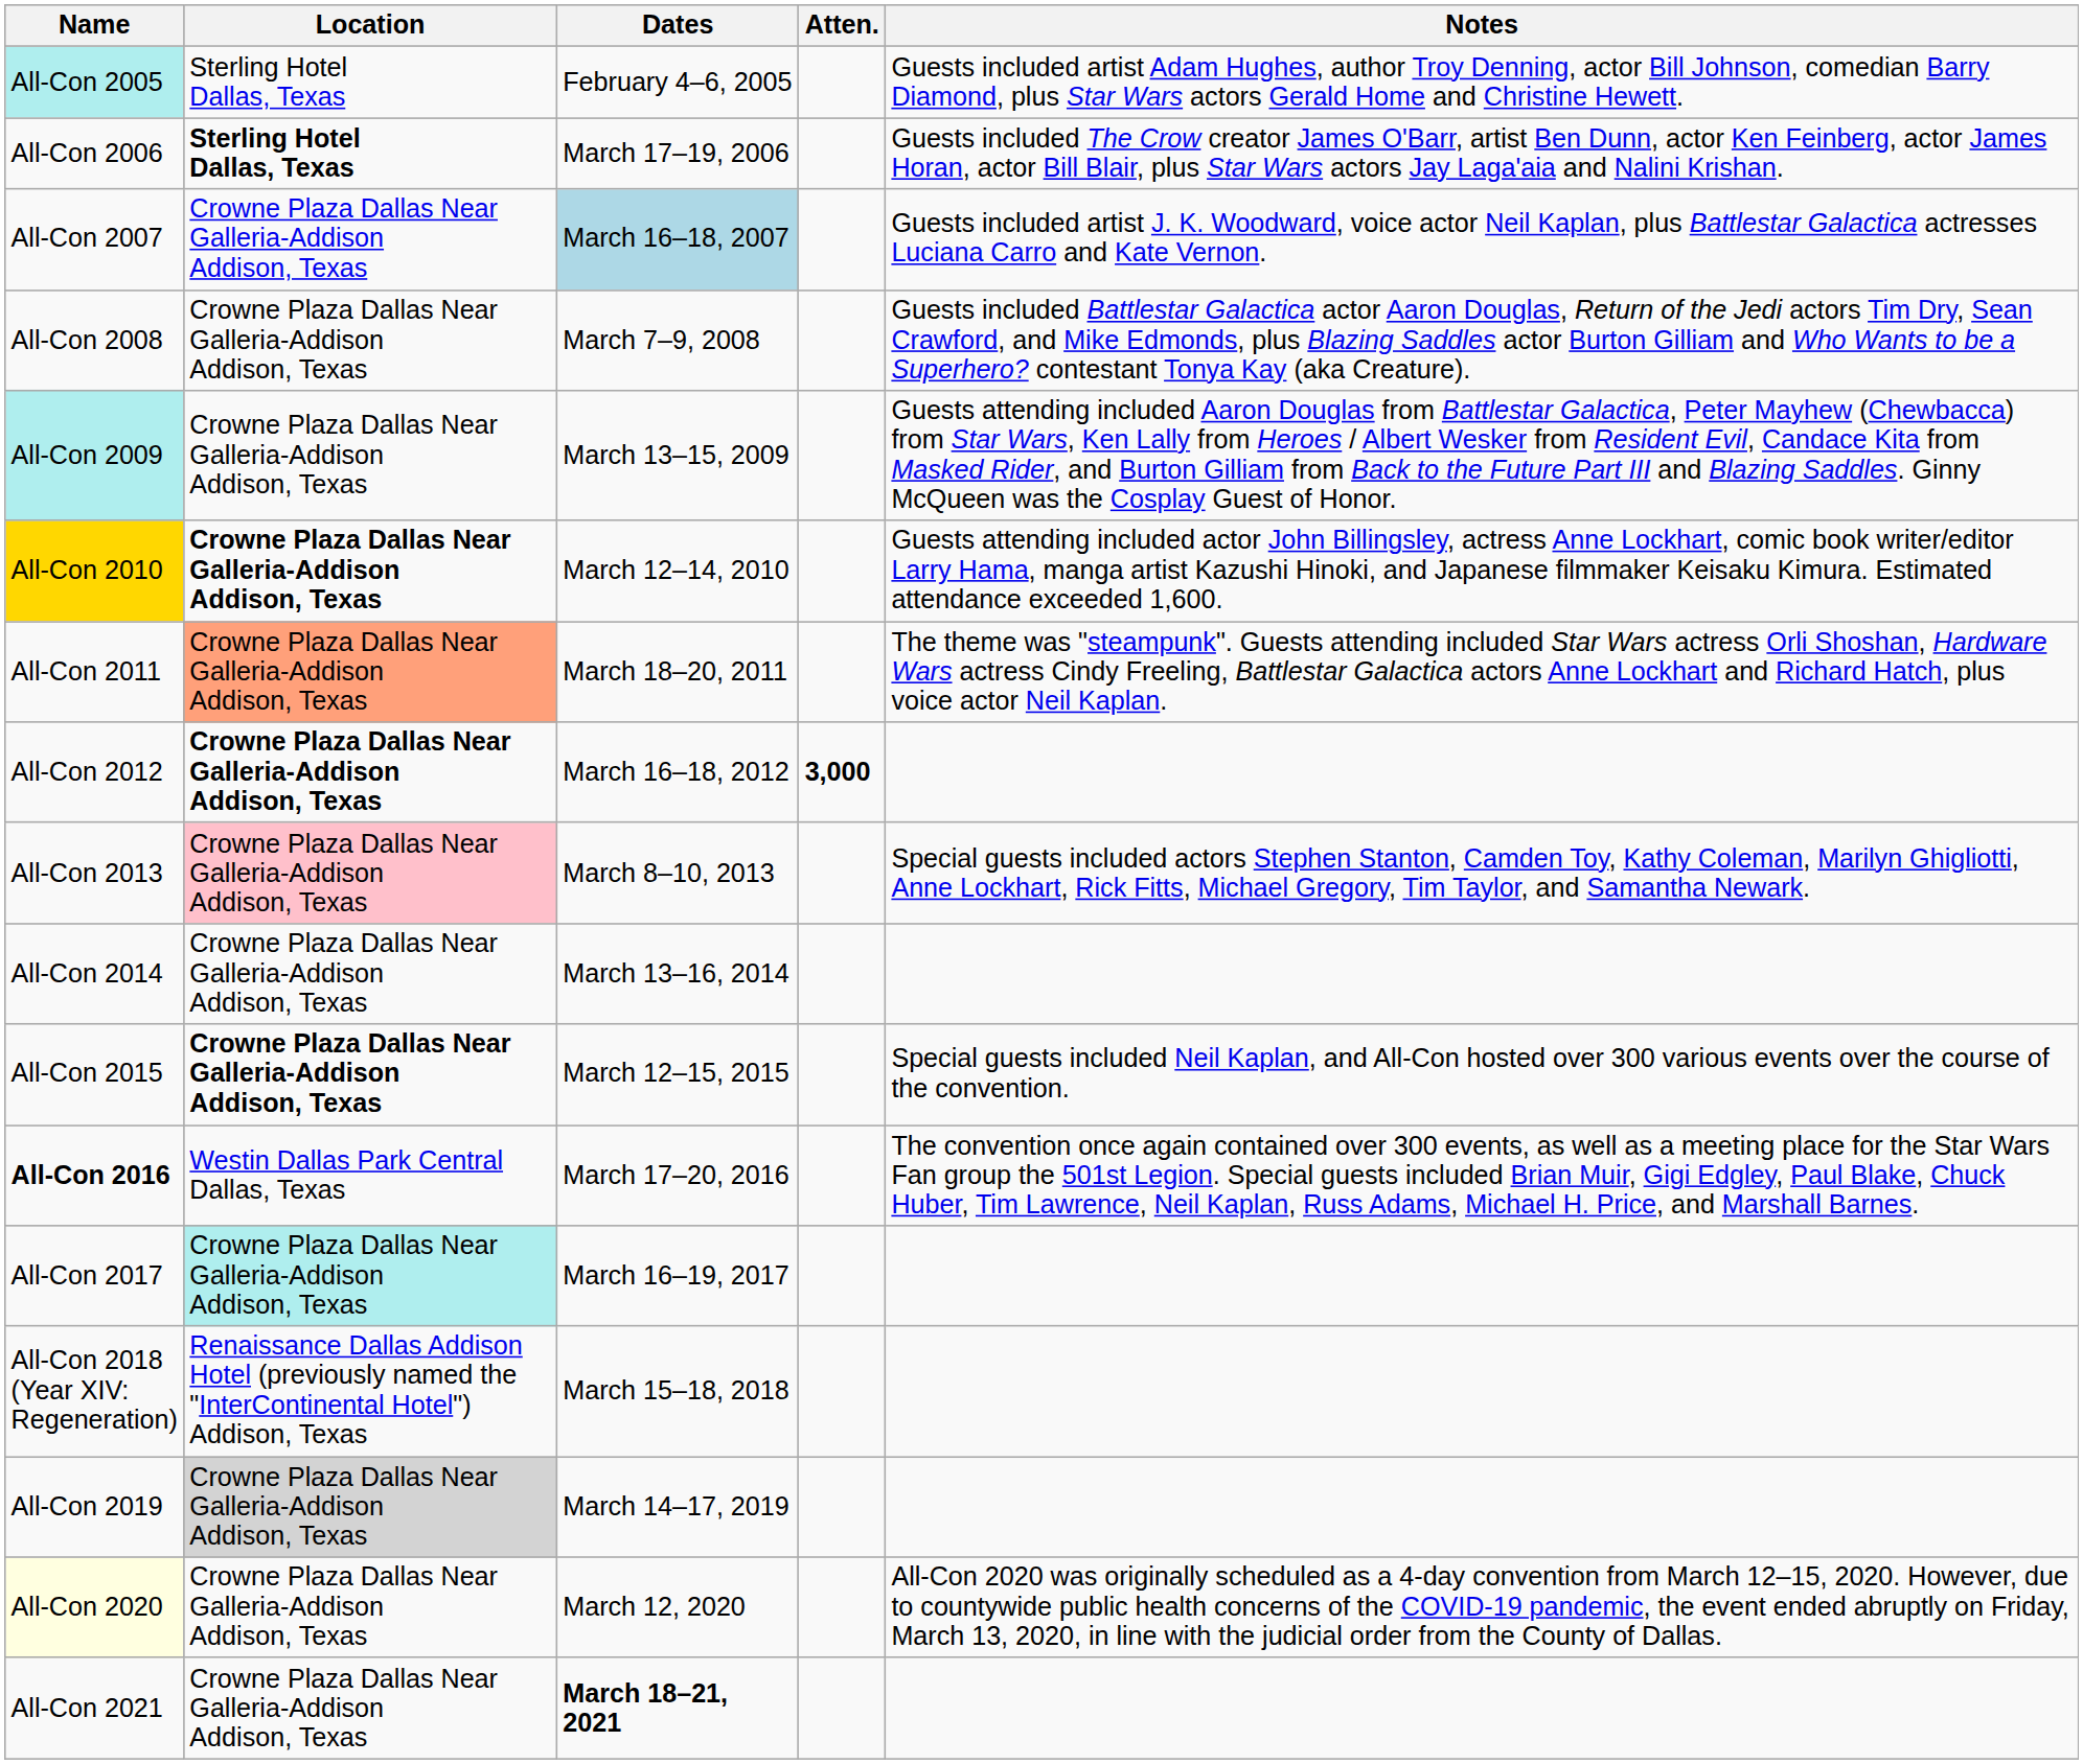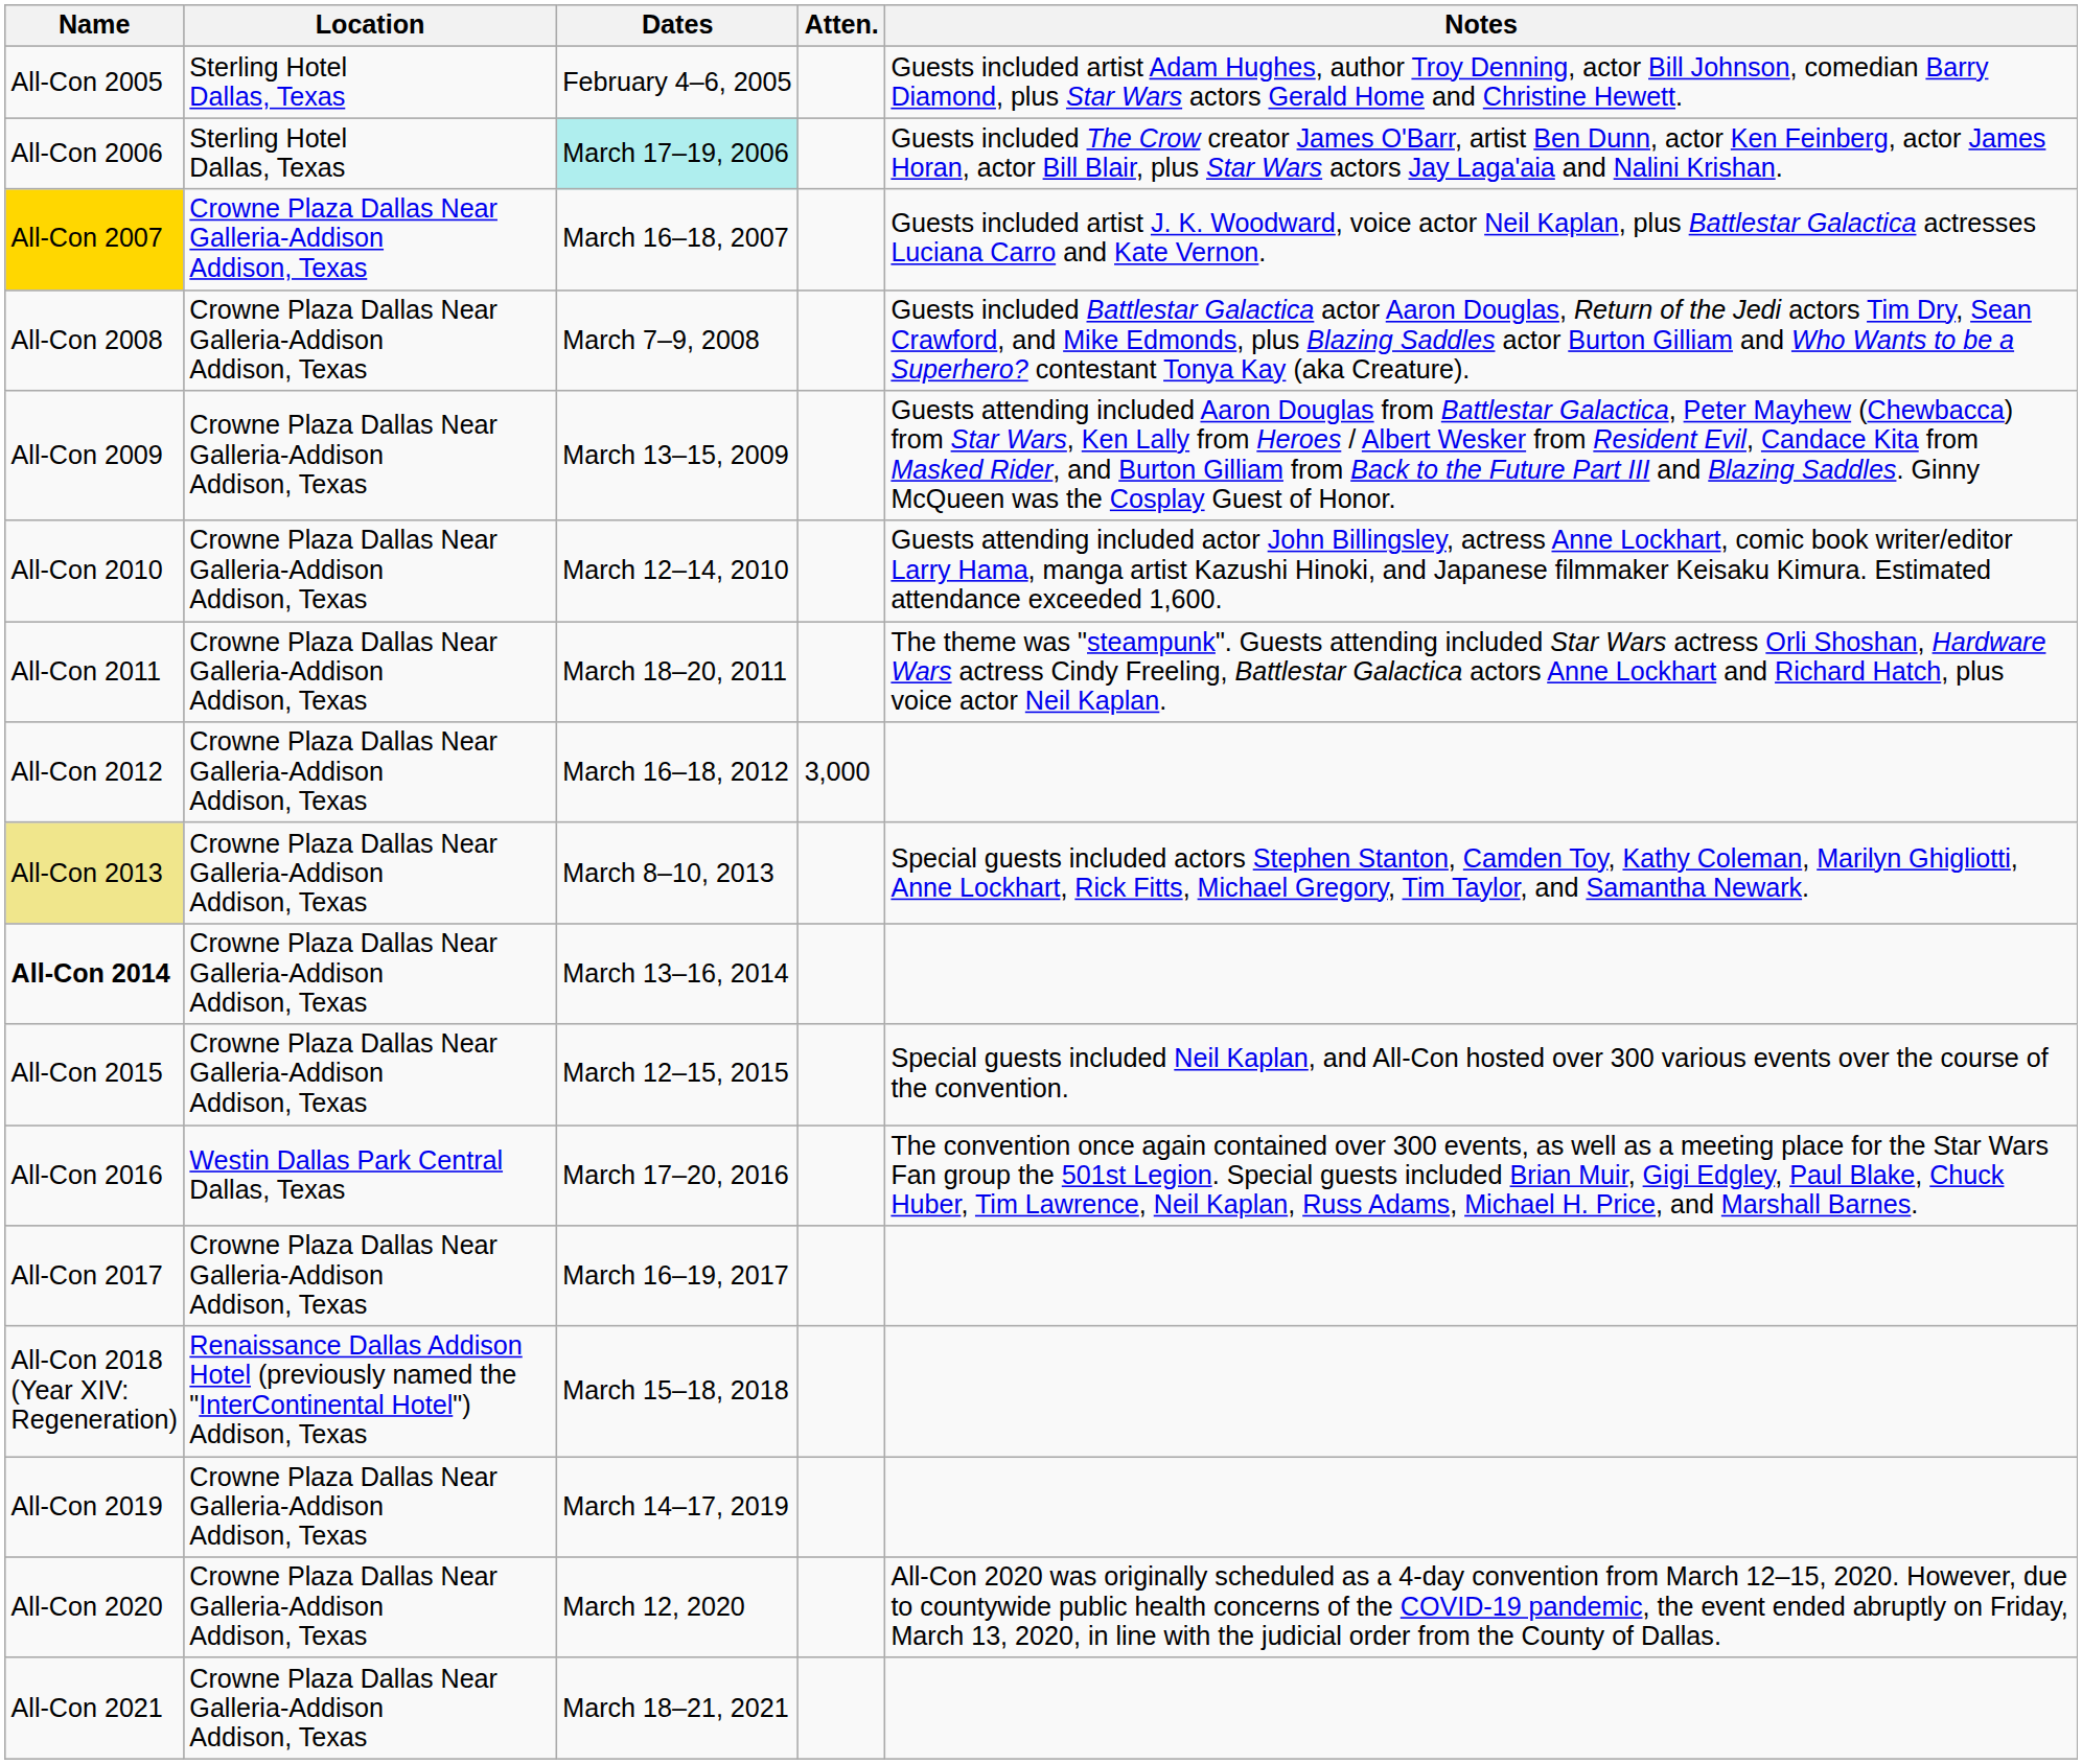row 2 | Name: paleturquoise background -> no background
row 3 | Location: bold -> normal
row 3 | Dates: no background -> paleturquoise background
row 4 | Name: no background -> gold background
row 4 | Dates: lightblue background -> no background
row 6 | Name: paleturquoise background -> no background
row 7 | Name: gold background -> no background
row 7 | Location: bold -> normal
row 8 | Location: lightsalmon background -> no background
row 9 | Location: bold -> normal
row 9 | Atten.: bold -> normal
row 10 | Name: no background -> khaki background
row 10 | Location: pink background -> no background
row 11 | Name: normal -> bold
row 12 | Location: bold -> normal
row 13 | Name: bold -> normal
row 14 | Location: paleturquoise background -> no background
row 16 | Location: lightgrey background -> no background
row 17 | Name: lightyellow background -> no background
row 18 | Dates: bold -> normal
